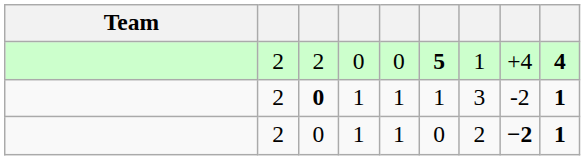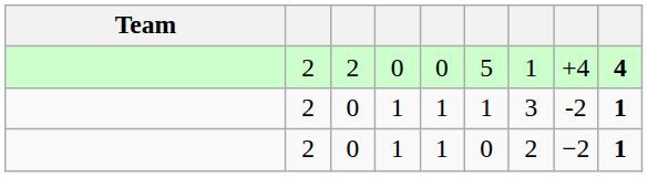row 2 | column 6: bold -> normal
row 3 | column 3: bold -> normal
row 4 | column 8: bold -> normal
